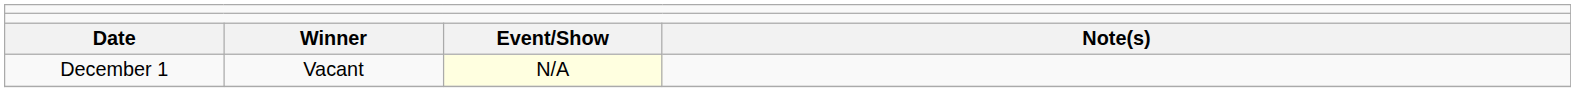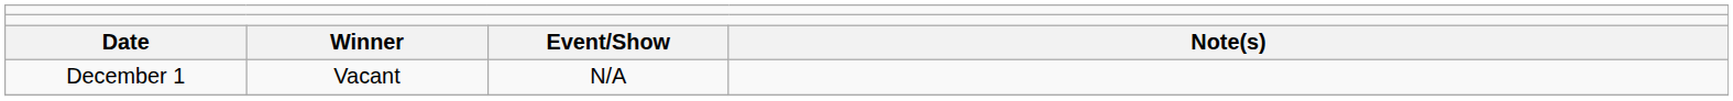December 1 | column 3: lightyellow background -> no background
